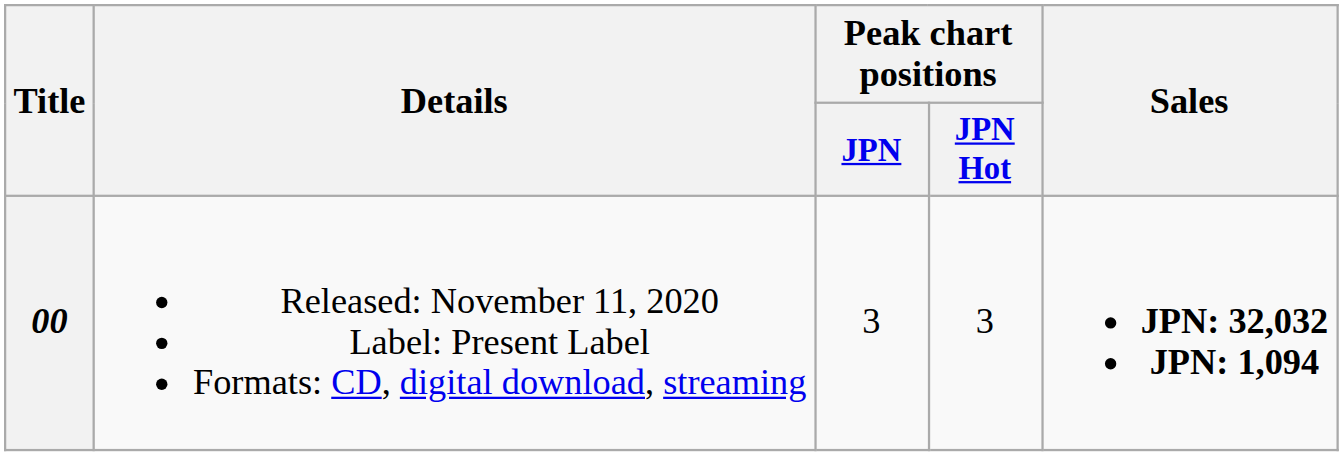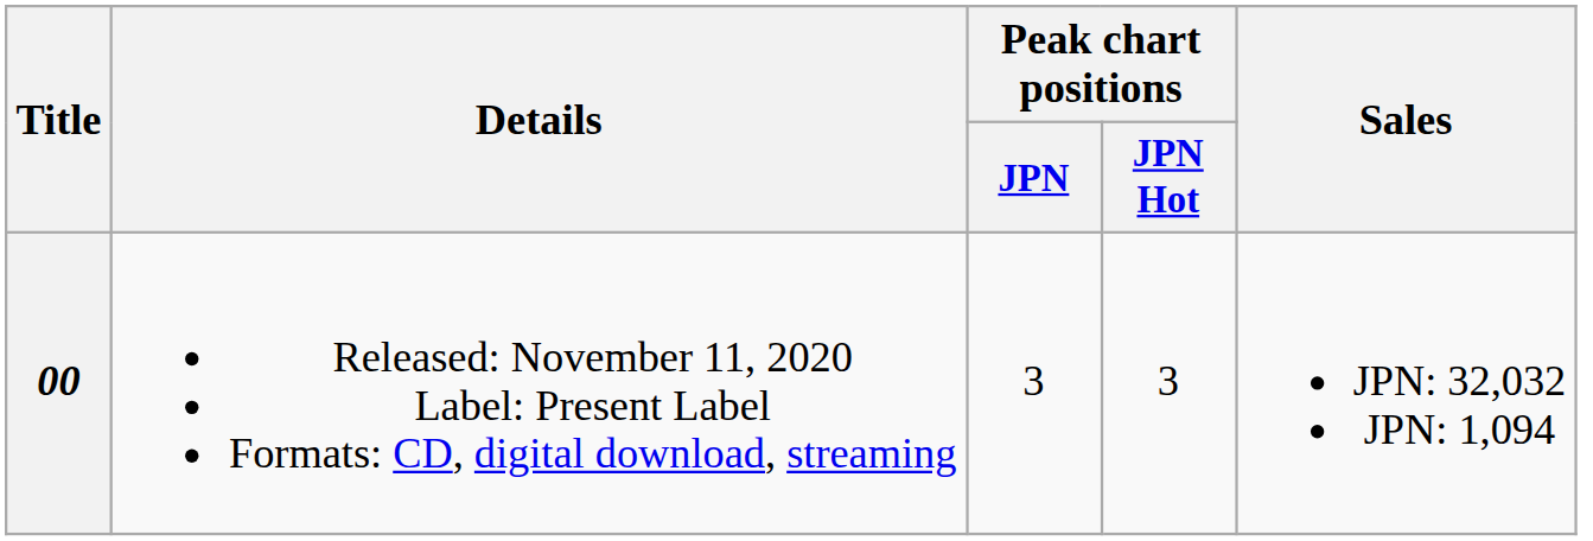00 | Sales: bold -> normal
